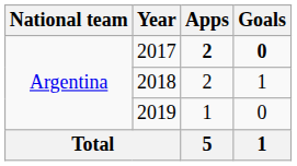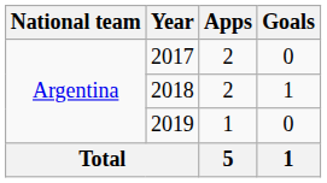2017 | Apps: bold -> normal
2017 | Goals: bold -> normal
